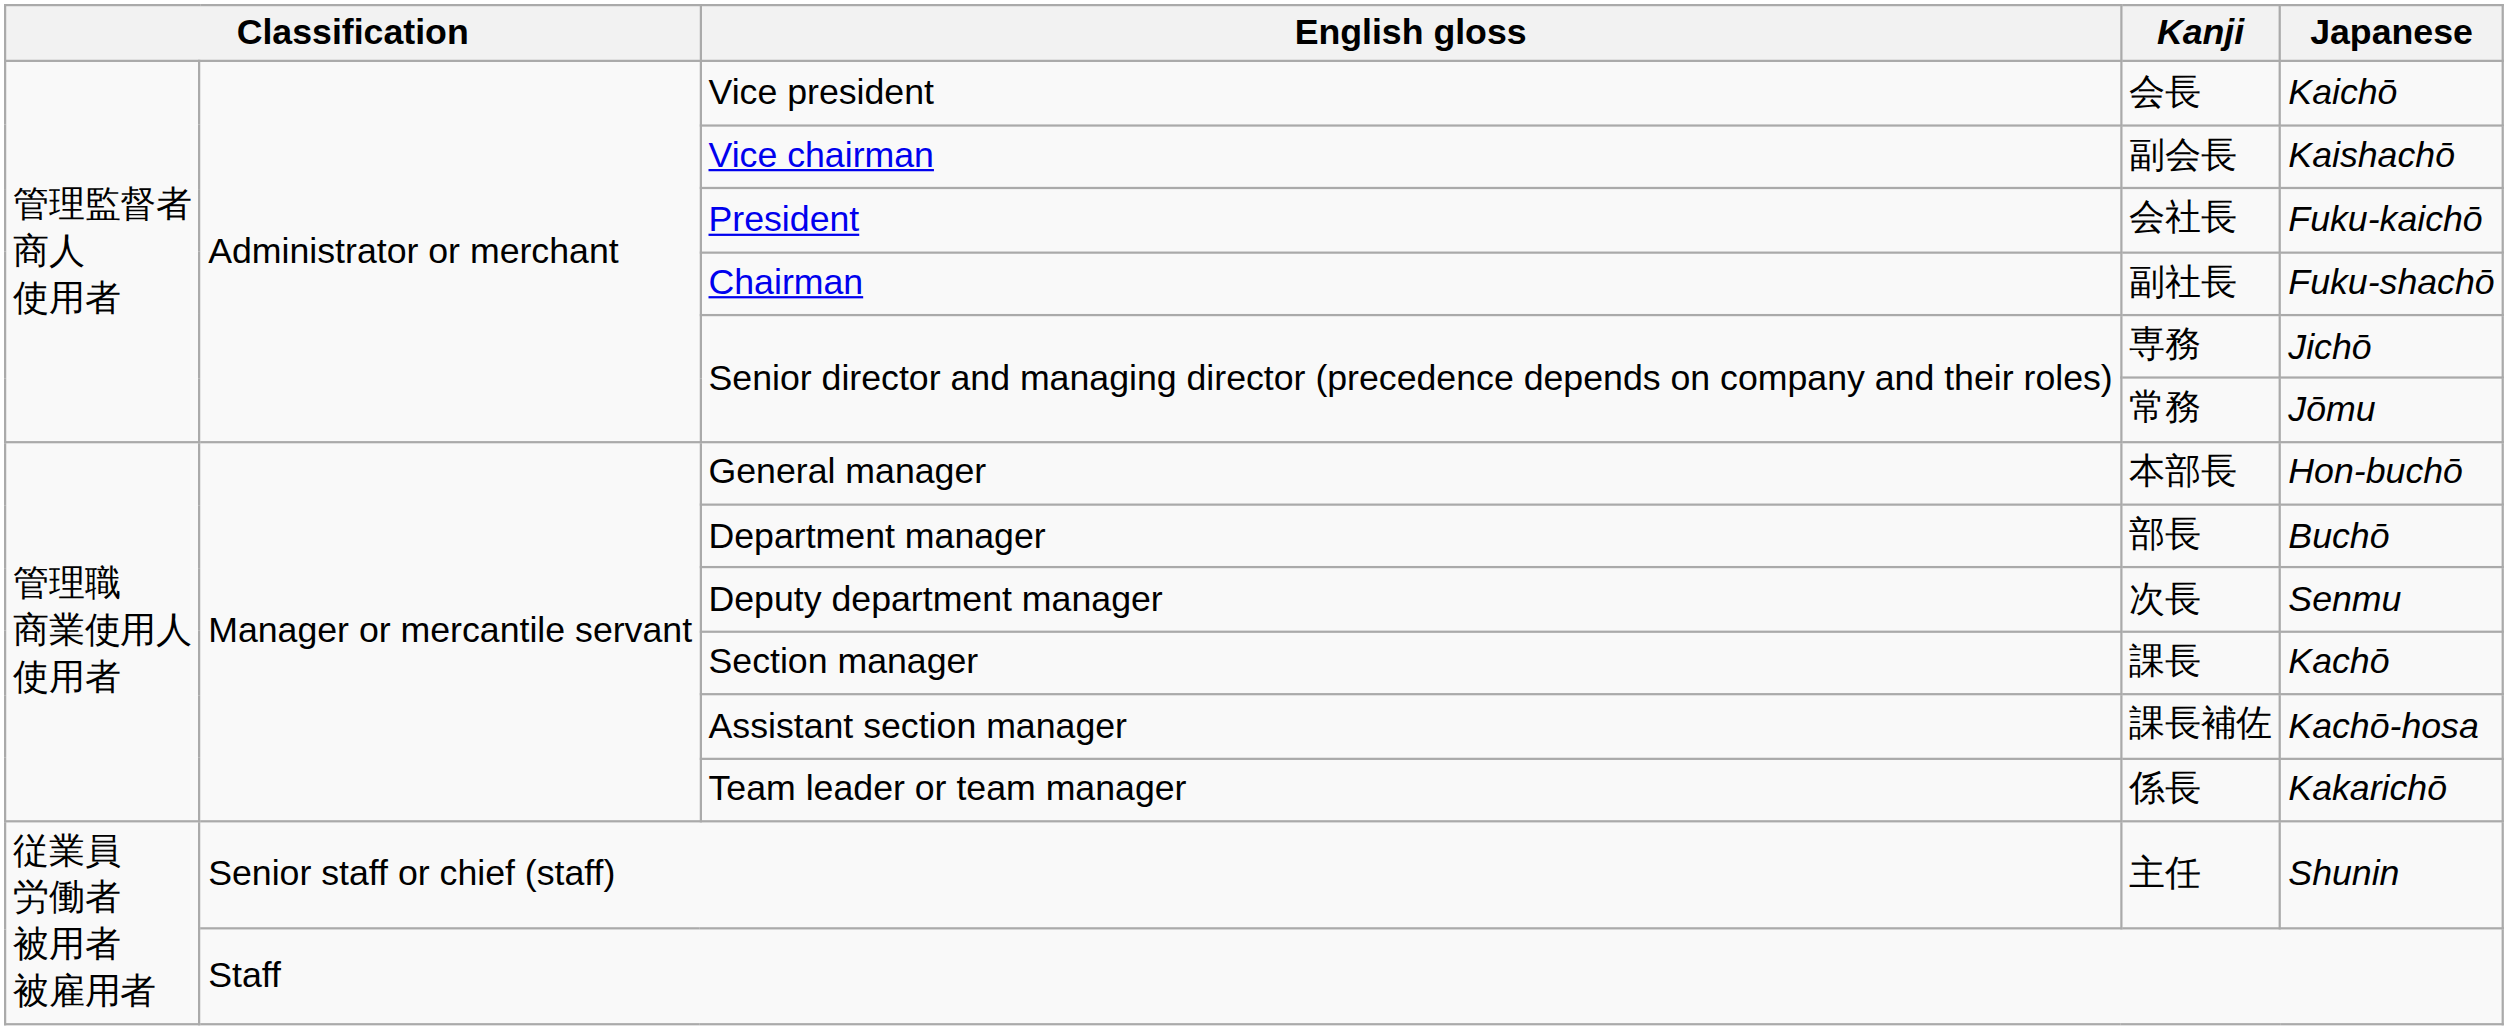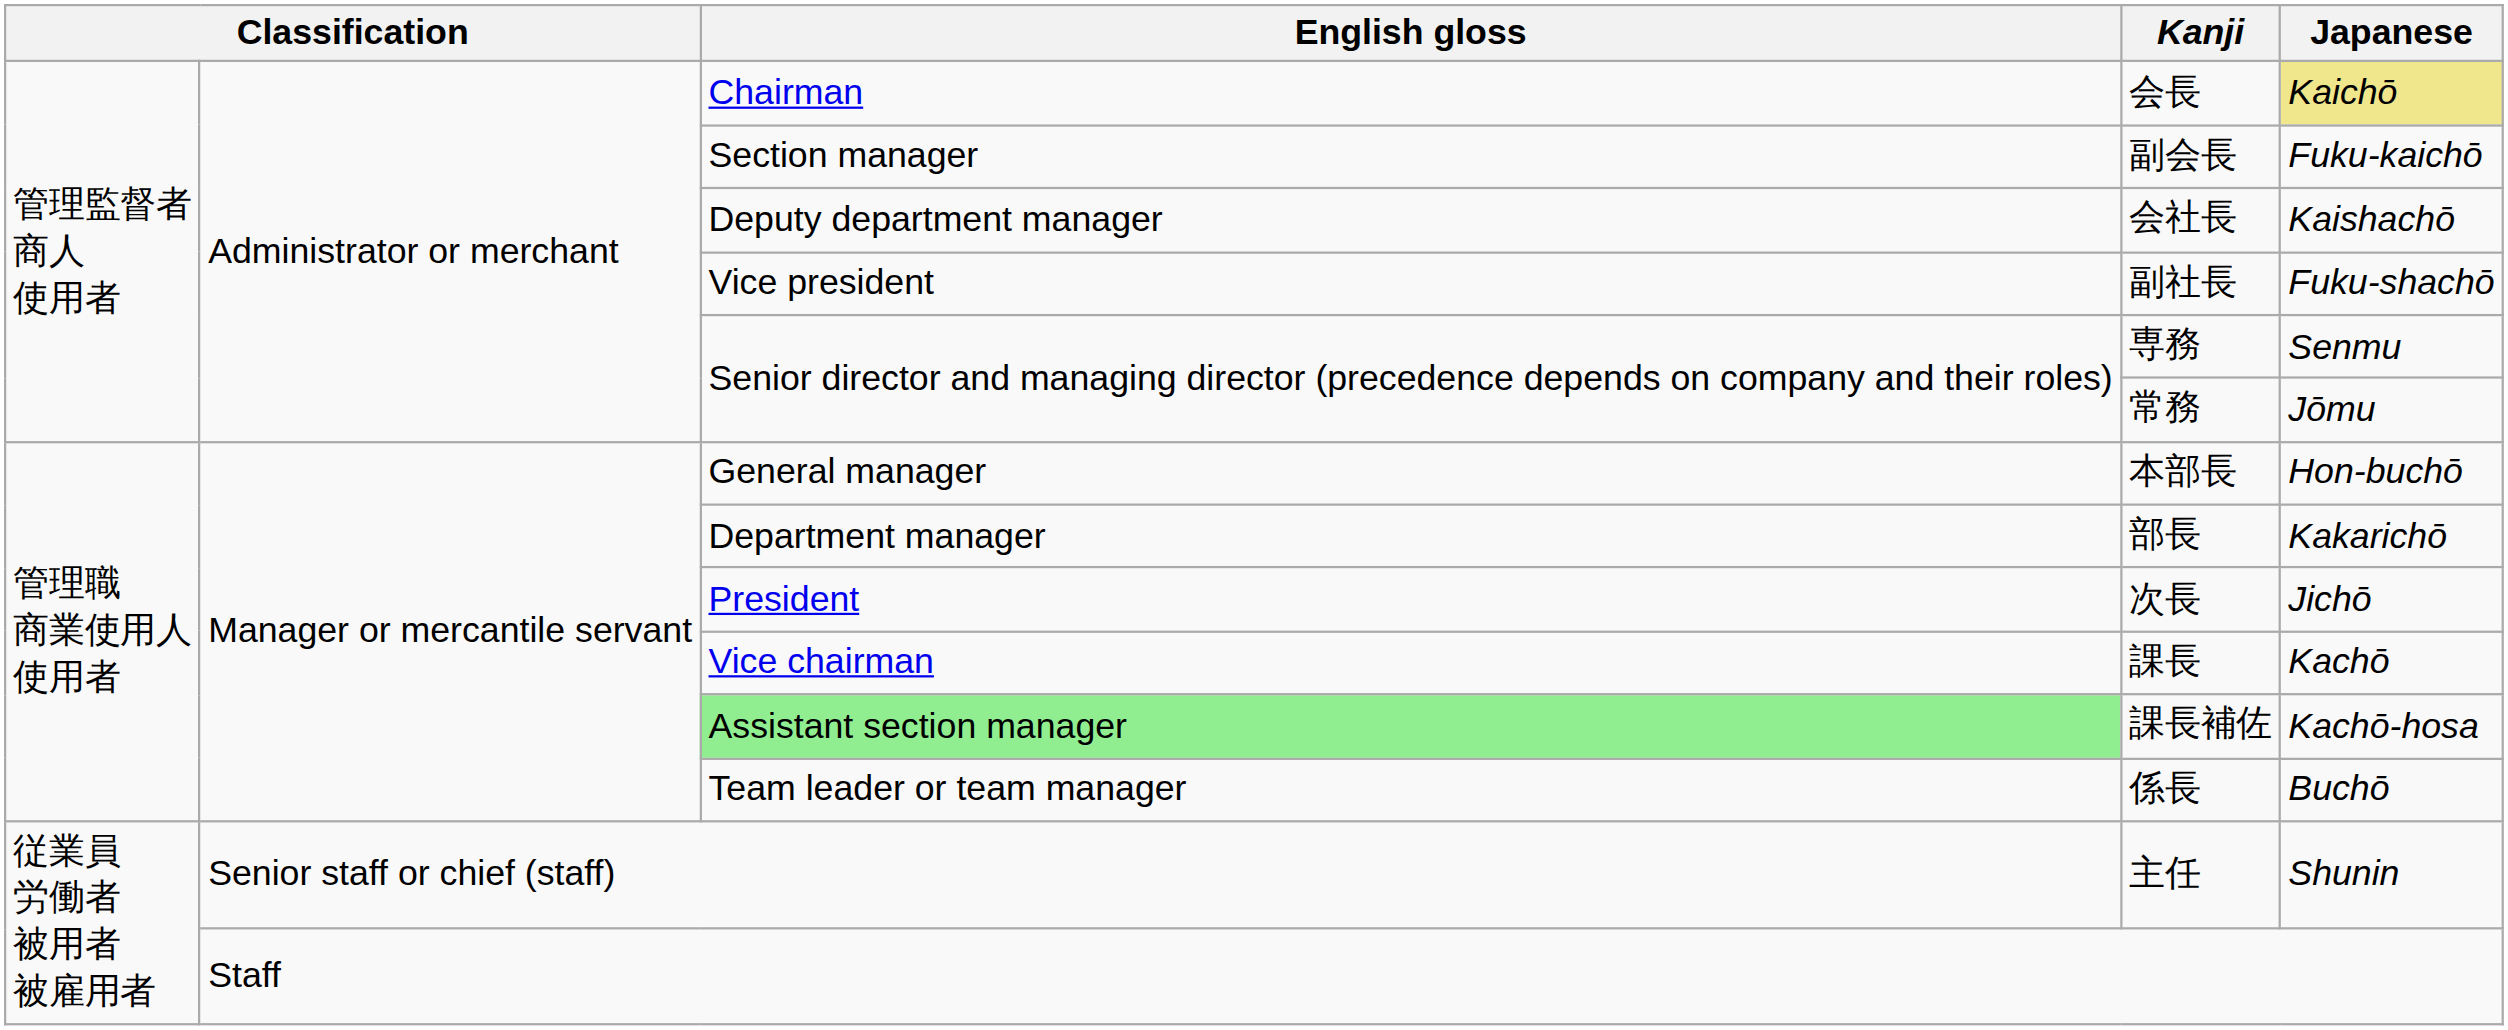会長 | English gloss: Vice president -> Chairman
会長 | Japanese: no background -> khaki background
副会長 | English gloss: Vice chairman -> Section manager
副会長 | Japanese: Kaishachō -> Fuku-kaichō
会社長 | English gloss: President -> Deputy department manager
会社長 | Japanese: Fuku-kaichō -> Kaishachō
副社長 | English gloss: Chairman -> Vice president
専務 | Japanese: Jichō -> Senmu
部長 | Japanese: Buchō -> Kakarichō
次長 | English gloss: Deputy department manager -> President
次長 | Japanese: Senmu -> Jichō
課長 | English gloss: Section manager -> Vice chairman
課長補佐 | English gloss: no background -> lightgreen background
係長 | Japanese: Kakarichō -> Buchō
